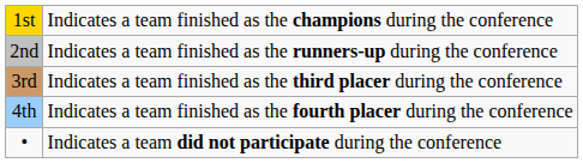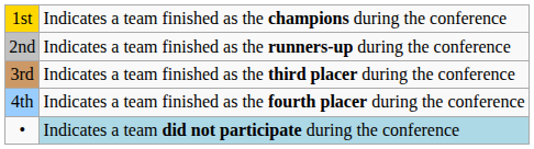• | column 2: no background -> lightblue background
